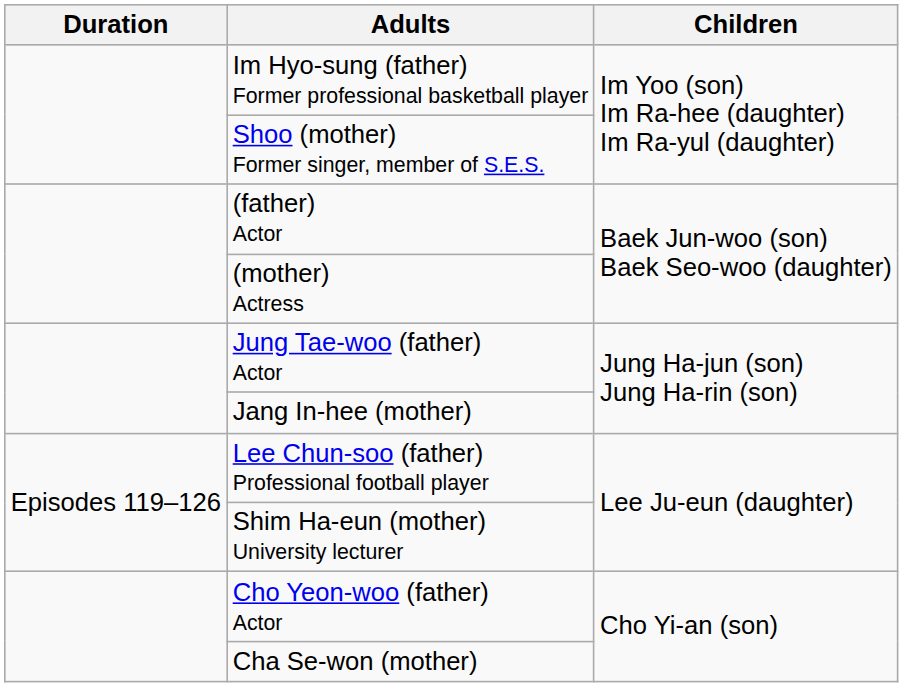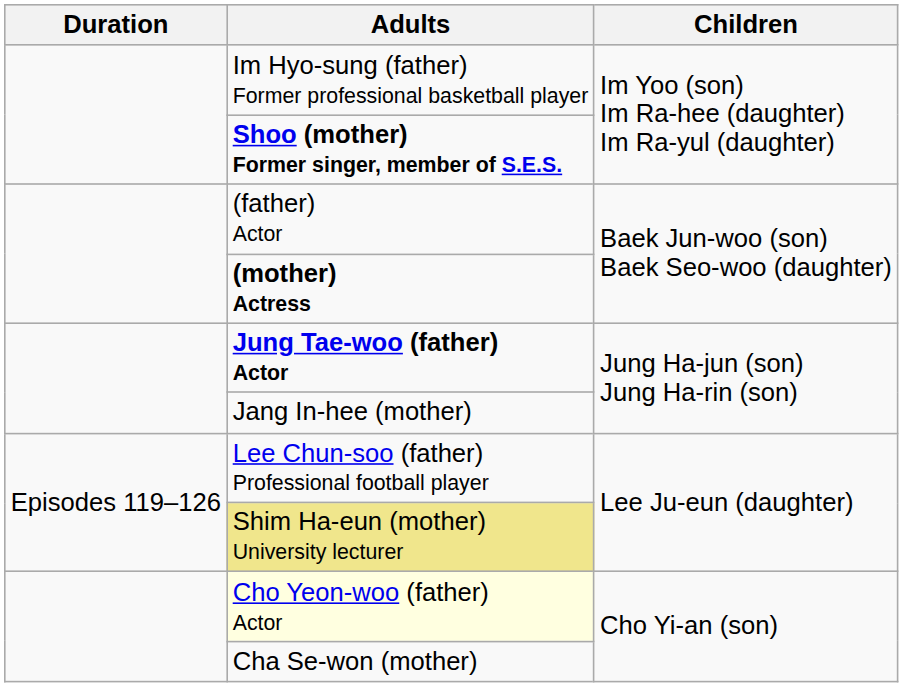Shoo (mother) Former singer, member of S.E.S. | Adults: normal -> bold
(mother) Actress | Adults: normal -> bold
Jung Tae-woo (father) Actor | Adults: normal -> bold
Shim Ha-eun (mother) University lecturer | Adults: no background -> khaki background
Cho Yeon-woo (father) Actor | Adults: no background -> lightyellow background
